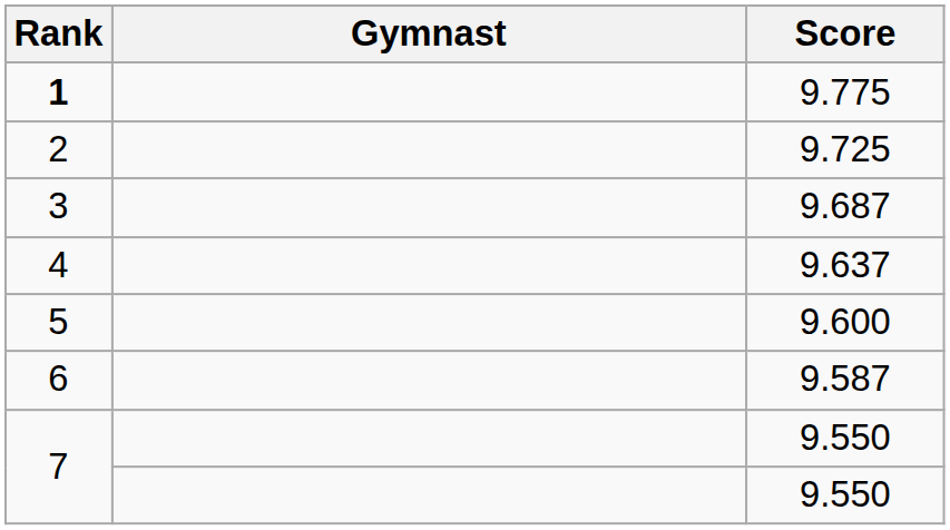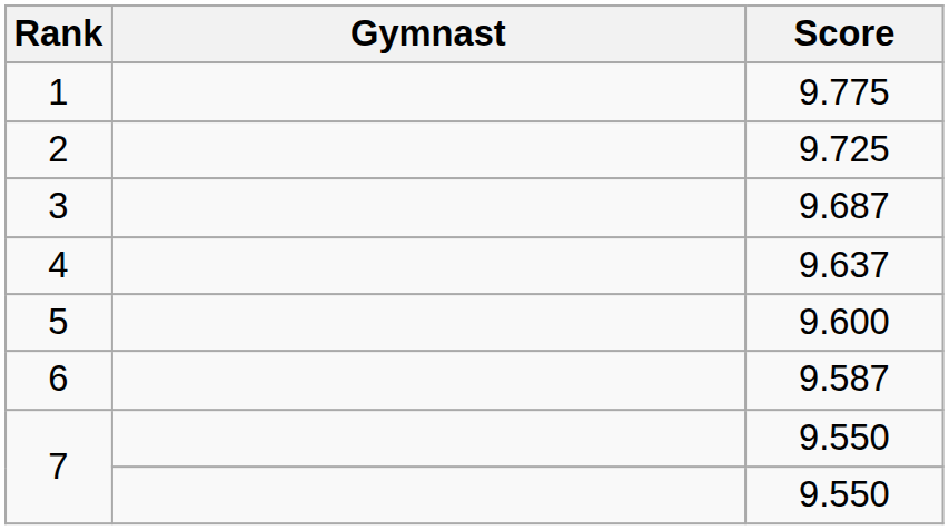1 | Rank: bold -> normal
